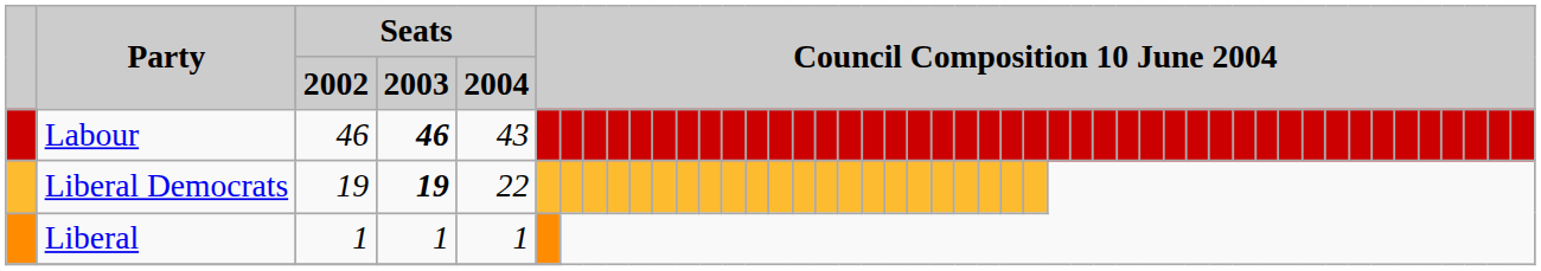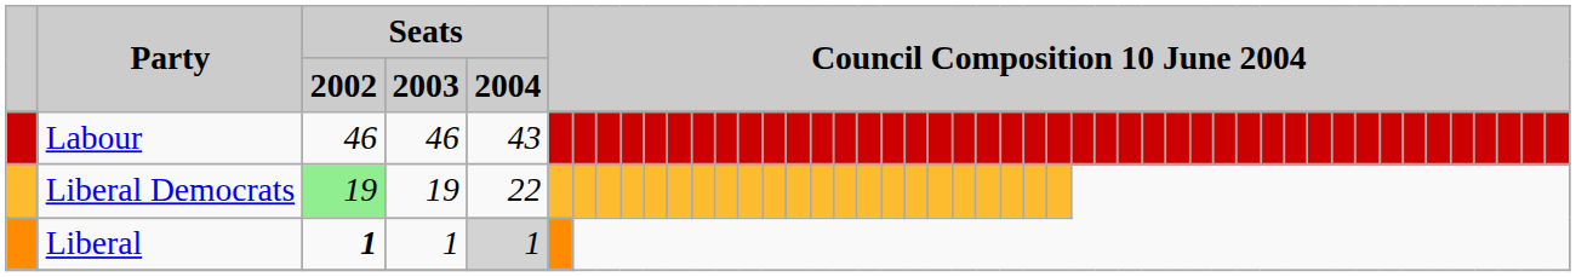Labour | Seats / 2003: bold -> normal
Liberal Democrats | Seats / 2002: no background -> lightgreen background
Liberal Democrats | Seats / 2003: bold -> normal
Liberal | Seats / 2002: normal -> bold
Liberal | Seats / 2004: no background -> lightgrey background
